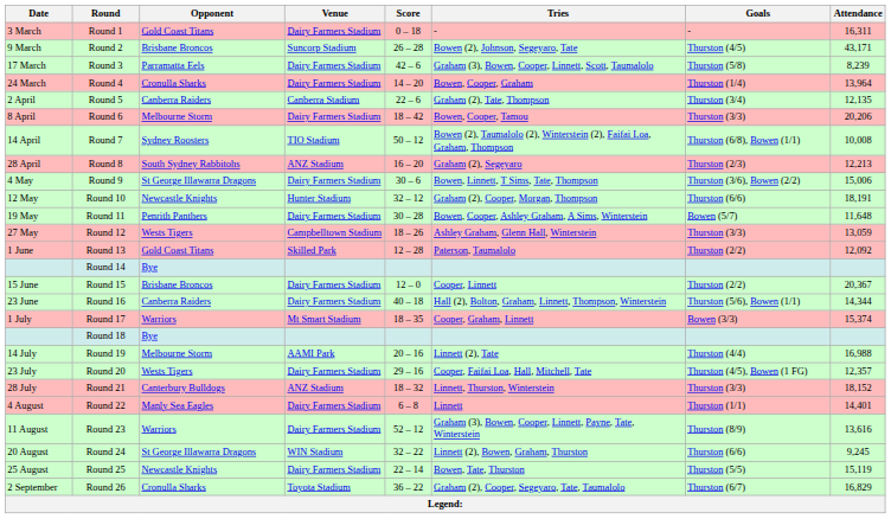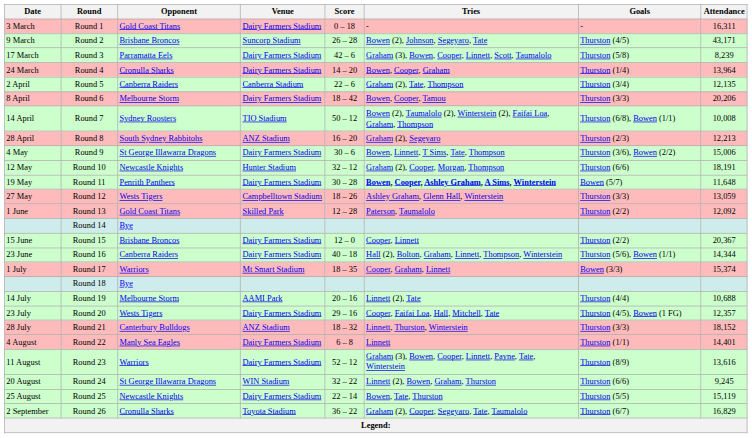Round 11 | Tries: normal -> bold
Round 19 | Attendance: 16,988 -> 10,688
